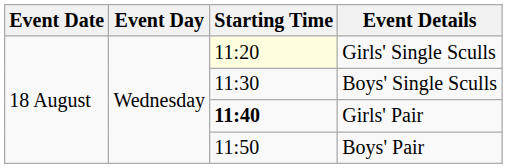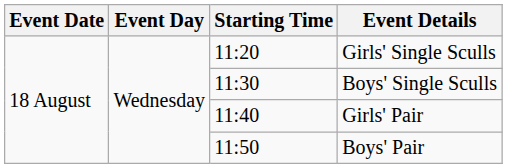Girls' Single Sculls | Starting Time: lightyellow background -> no background
Girls' Pair | Starting Time: bold -> normal
